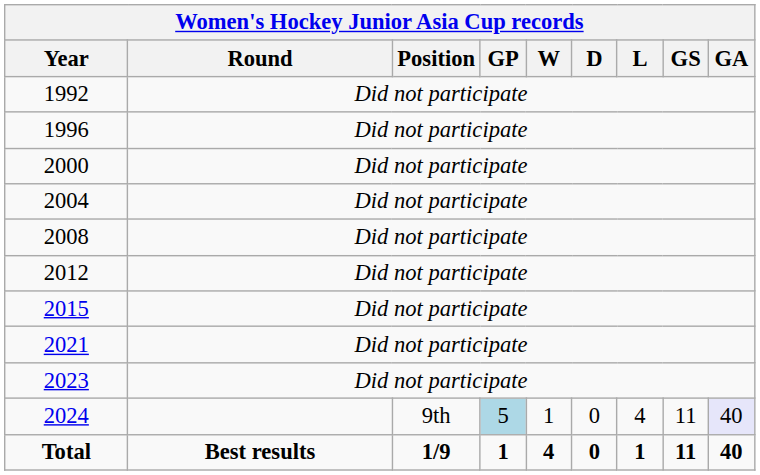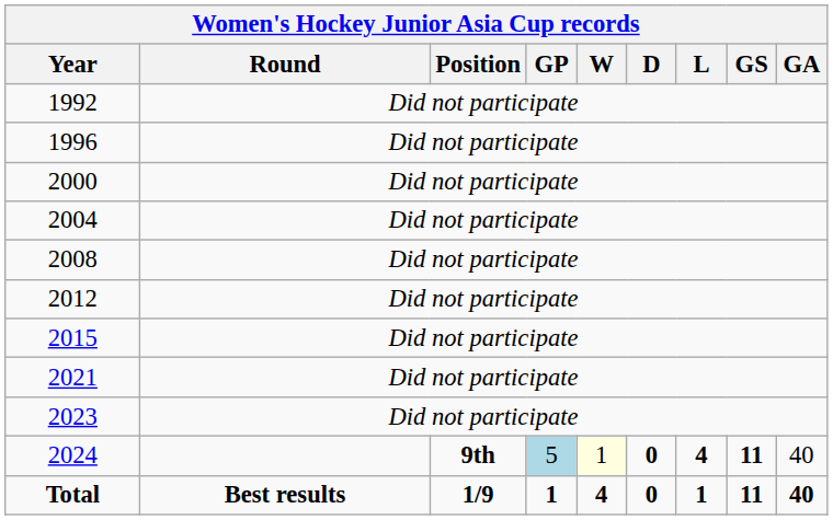2024 | Position: normal -> bold
2024 | W: no background -> lightyellow background
2024 | D: normal -> bold
2024 | L: normal -> bold
2024 | GS: normal -> bold
2024 | GA: lavender background -> no background
